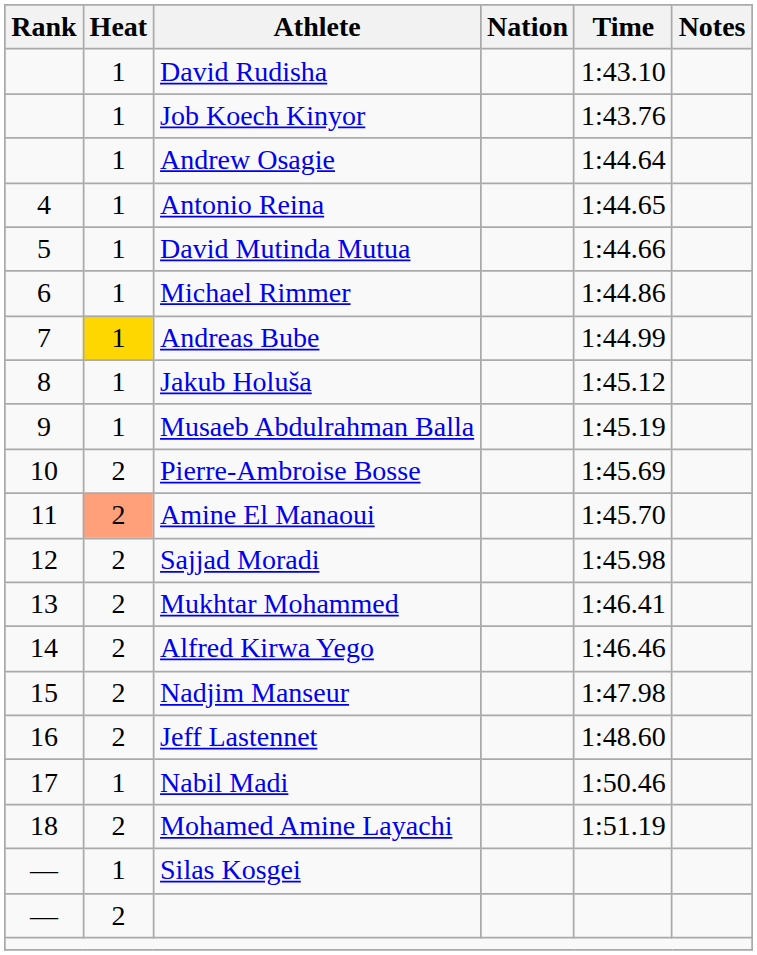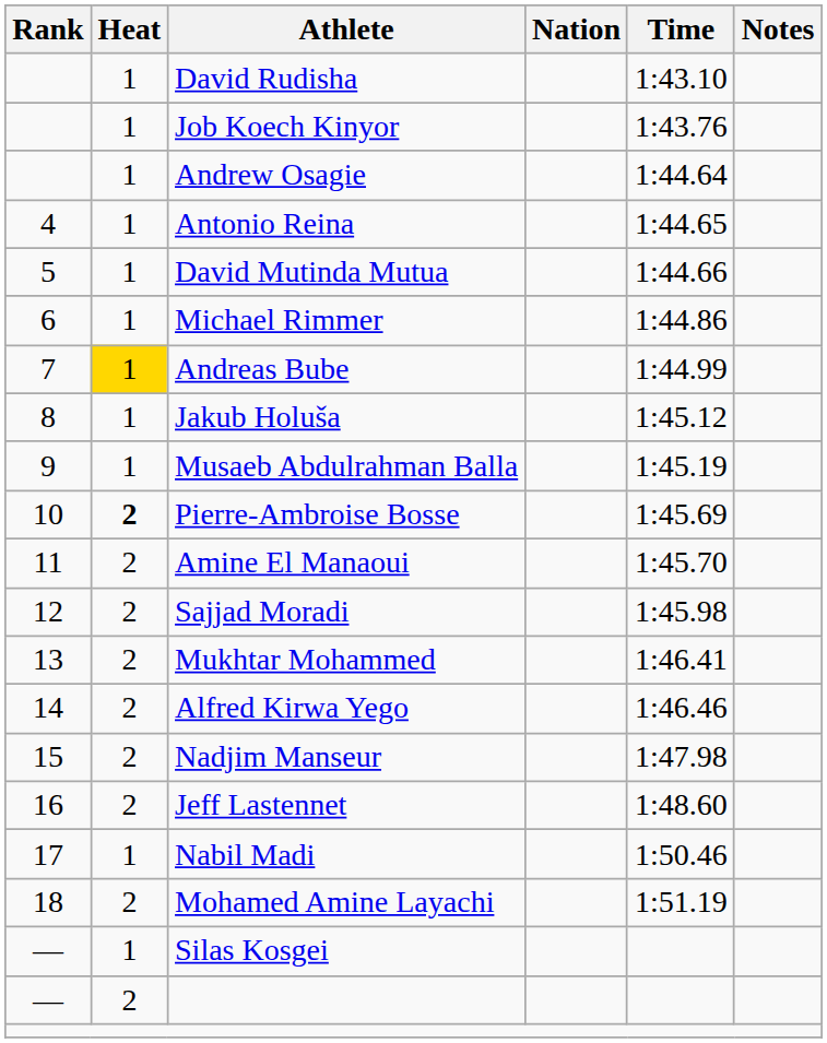Pierre-Ambroise Bosse | Heat: normal -> bold
Amine El Manaoui | Heat: lightsalmon background -> no background
